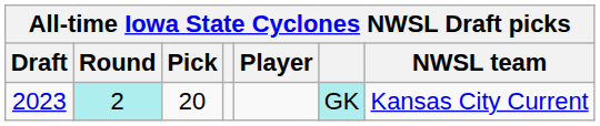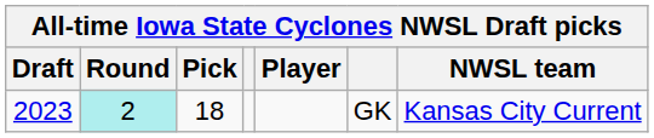2023 | Pick: 20 -> 18
2023 | column 6: paleturquoise background -> no background
